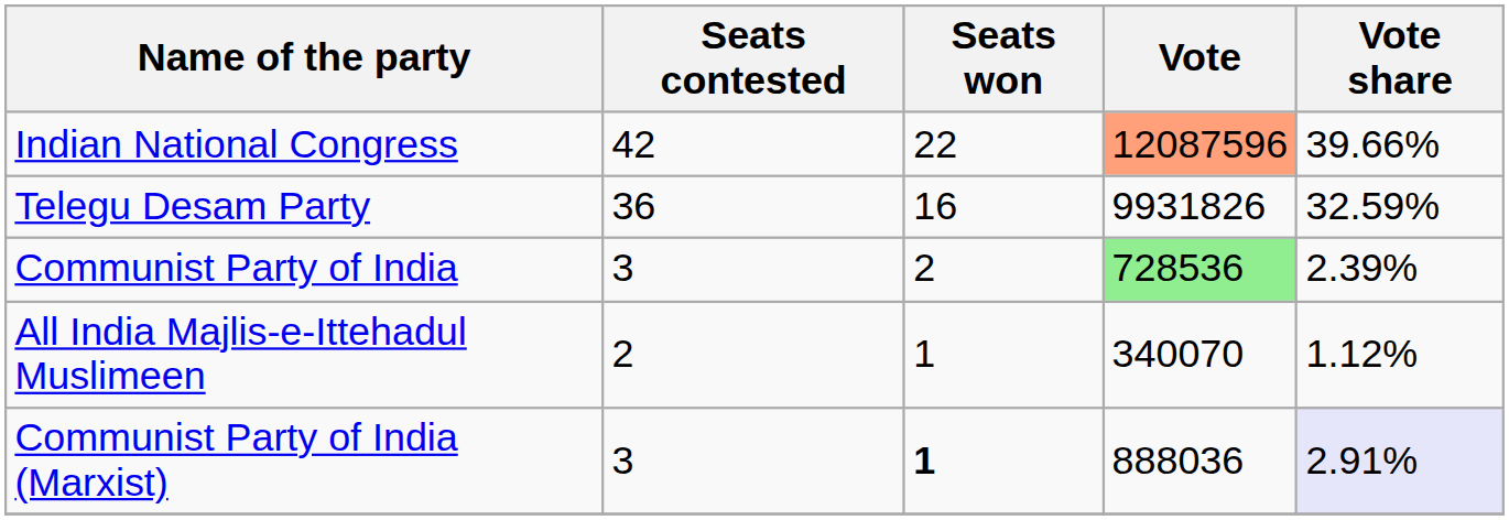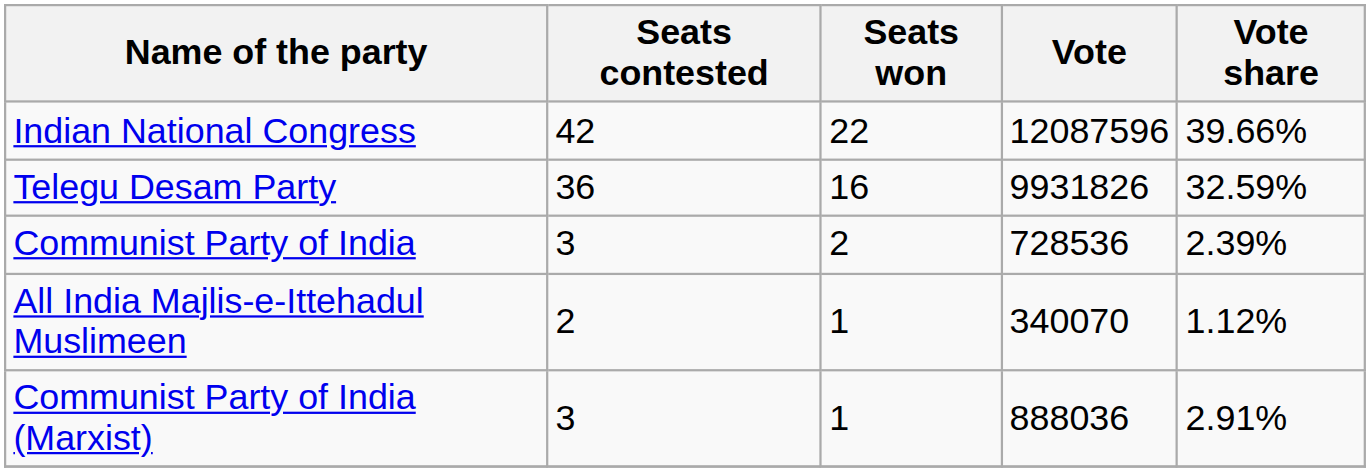Indian National Congress | Vote: lightsalmon background -> no background
Communist Party of India | Vote: lightgreen background -> no background
Communist Party of India (Marxist) | Seats won: bold -> normal
Communist Party of India (Marxist) | Vote share: lavender background -> no background
